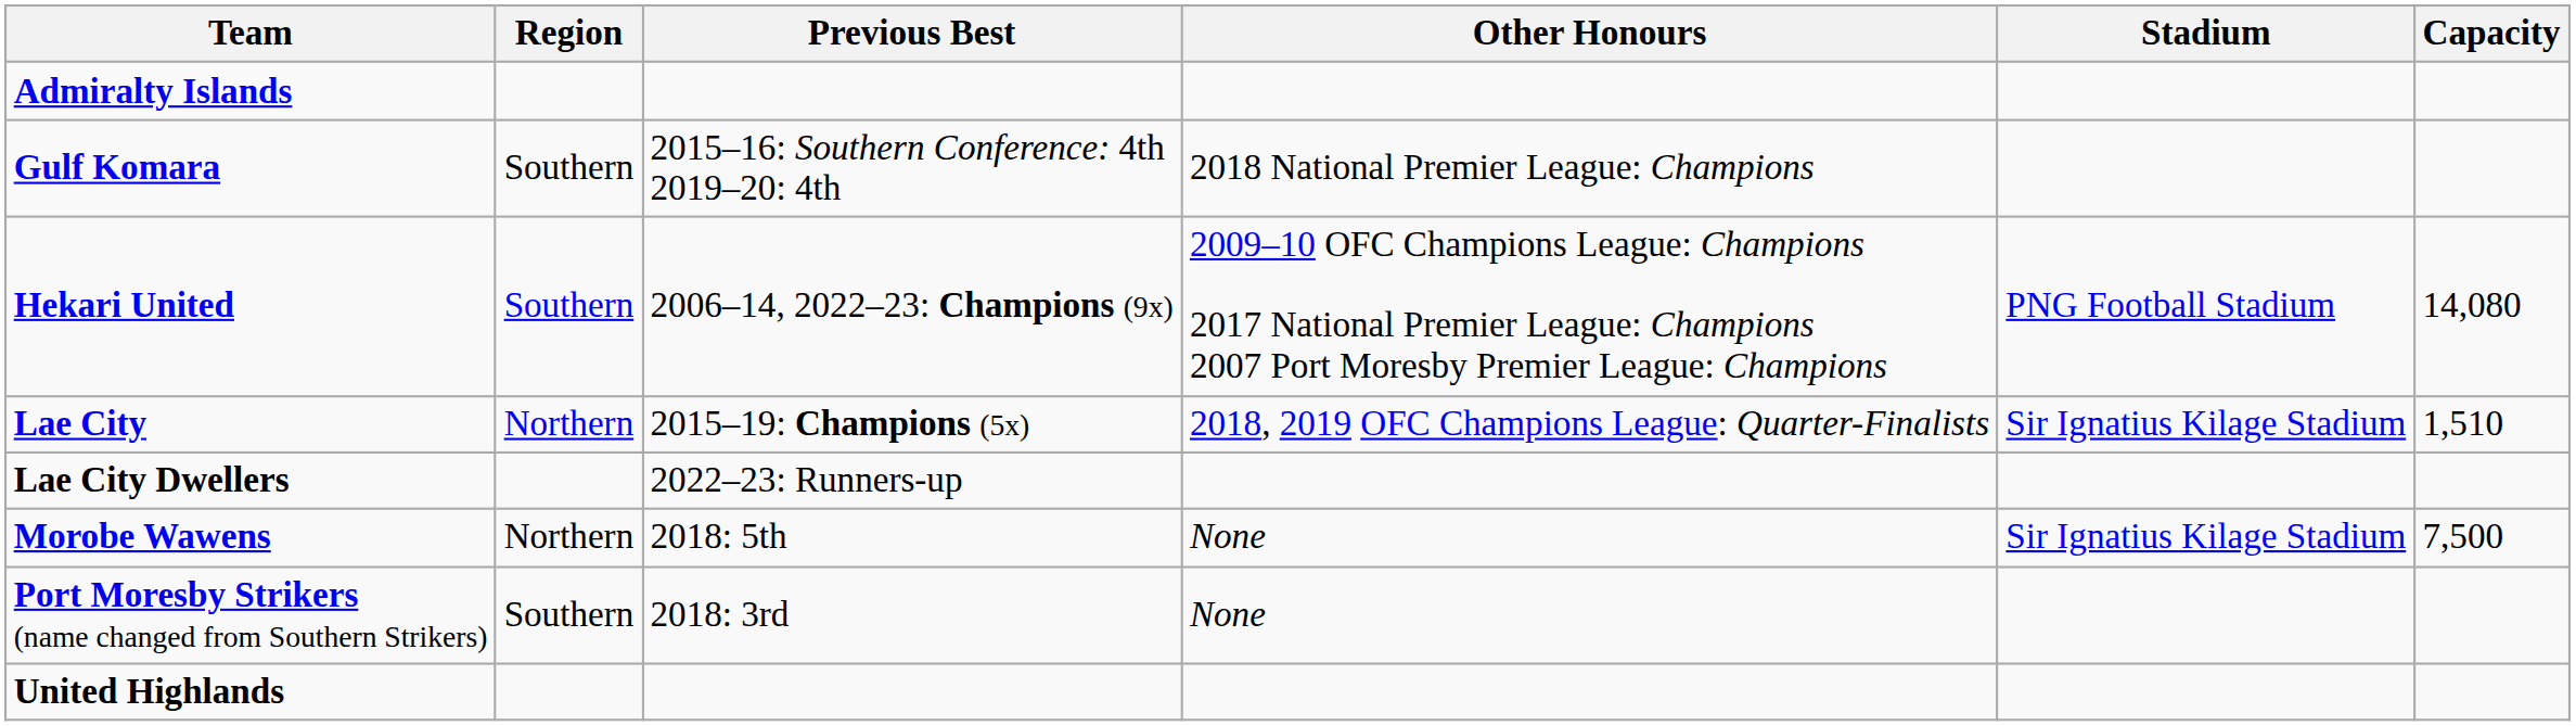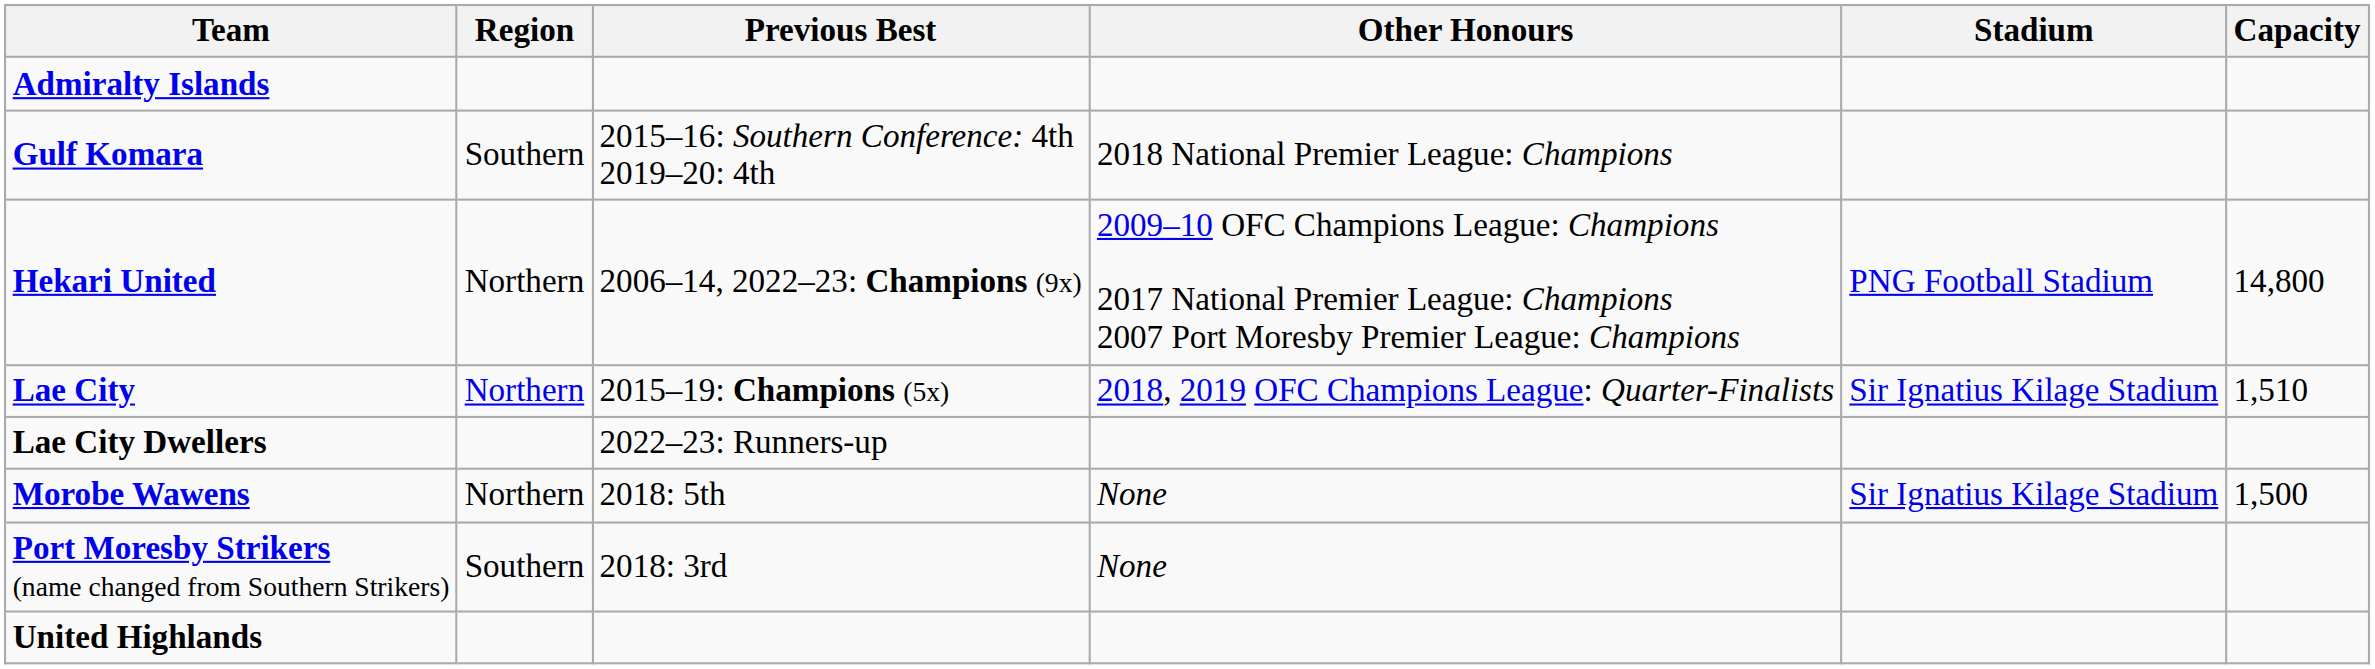Hekari United | Region: Southern -> Northern
Hekari United | Capacity: 14,080 -> 14,800
Morobe Wawens | Capacity: 7,500 -> 1,500
